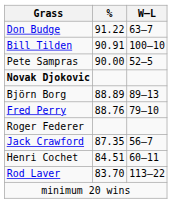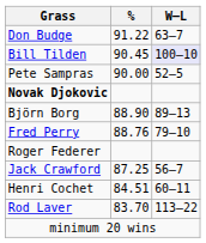Bill Tilden | %: 90.91 -> 90.45
Bill Tilden | W–L: no background -> lavender background
Björn Borg | %: 88.89 -> 88.90
Jack Crawford | %: 87.35 -> 87.25
